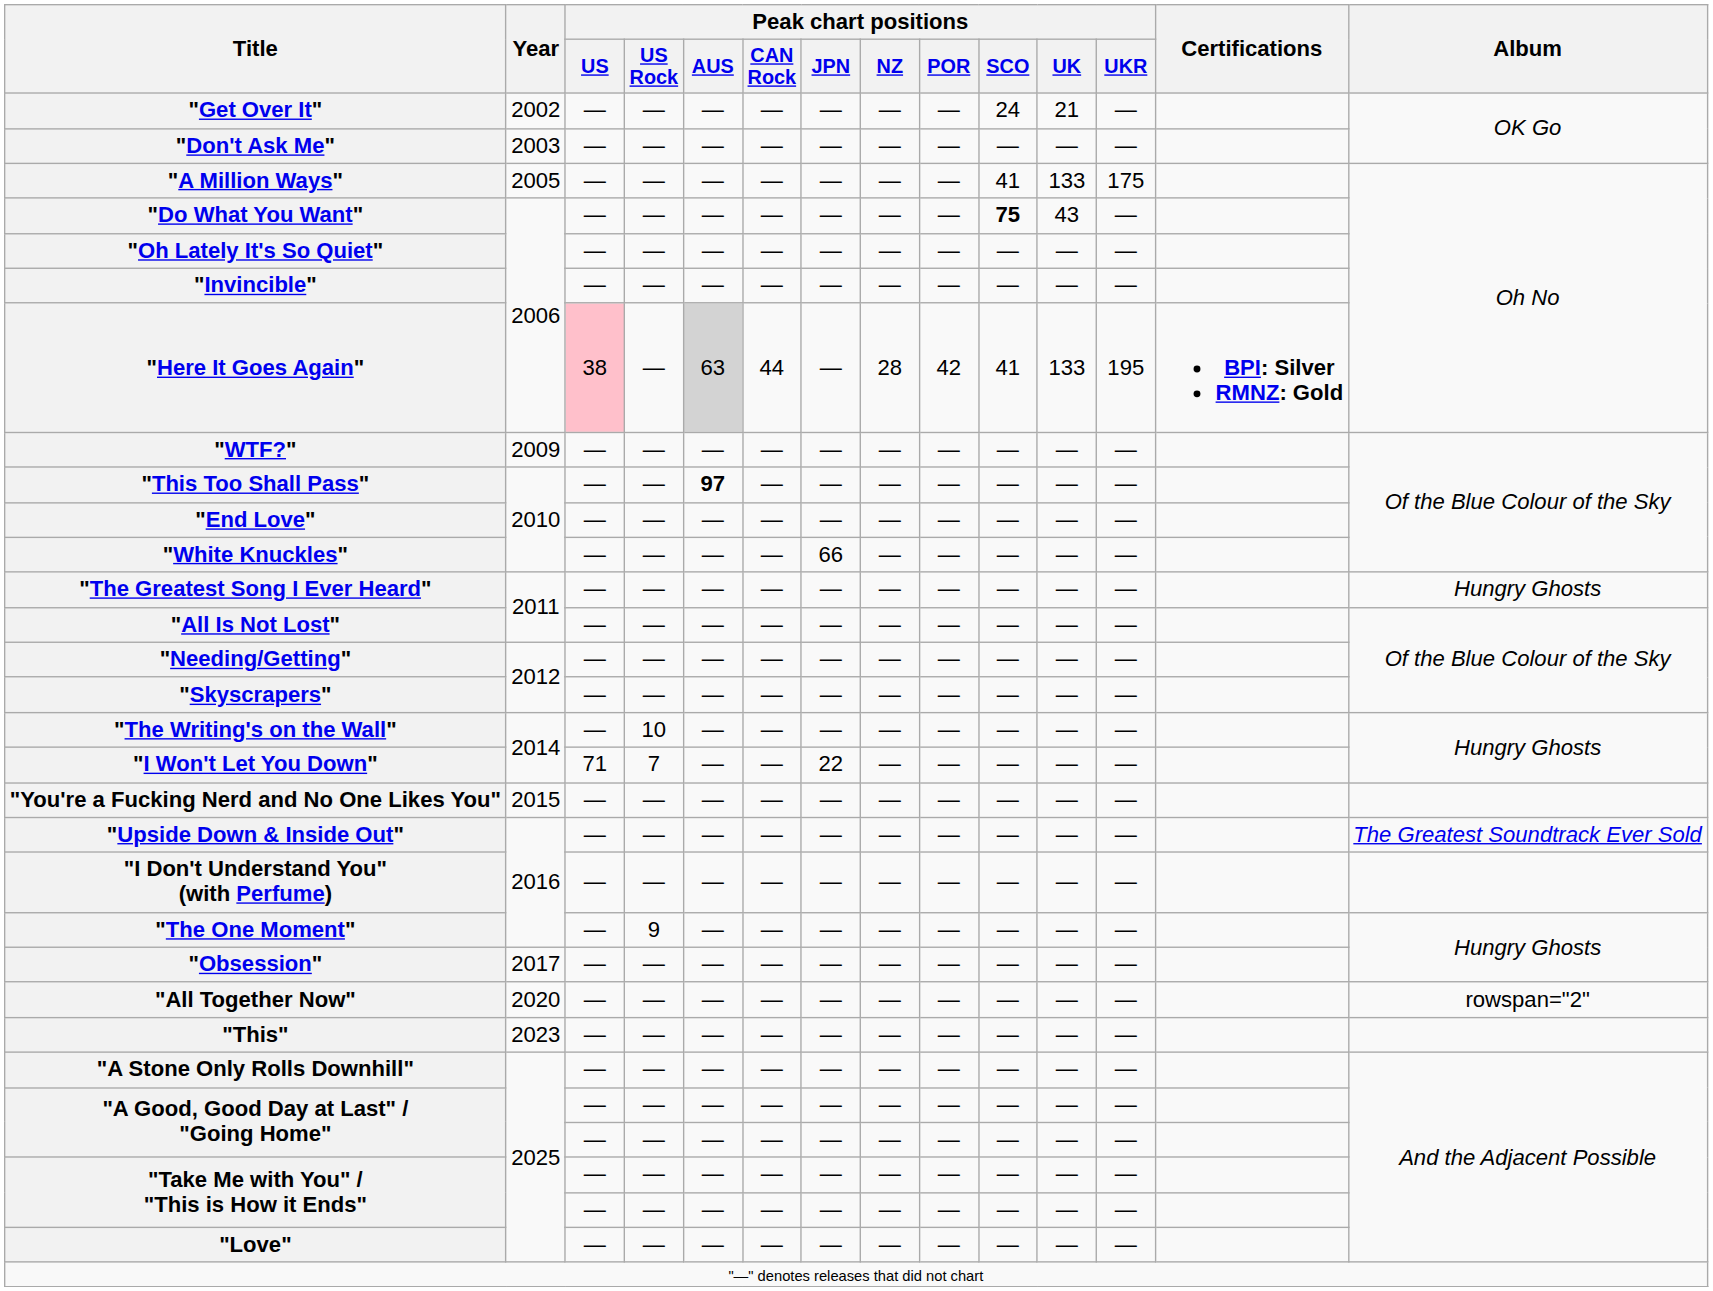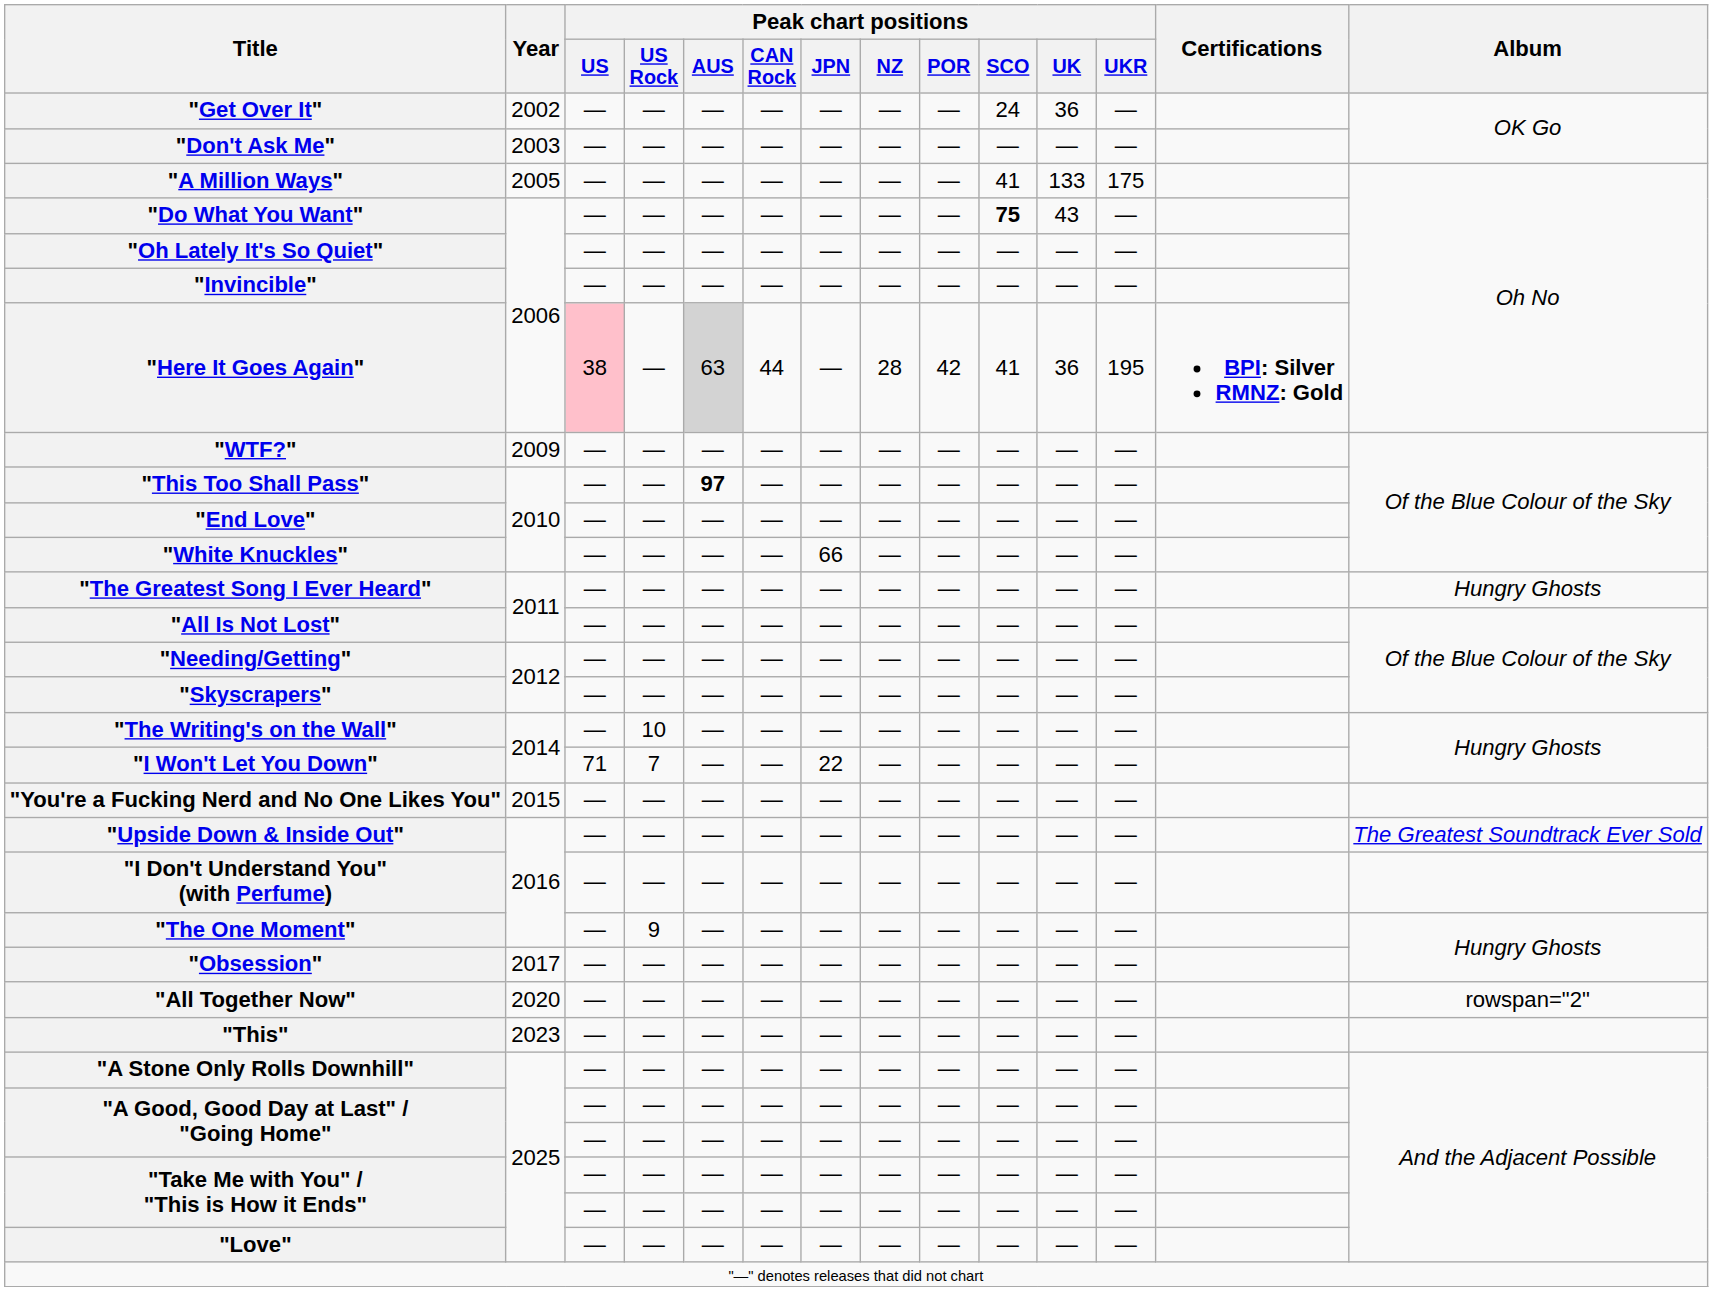"Get Over It" | Peak chart positions / UK: 21 -> 36
"Here It Goes Again" | Peak chart positions / UK: 133 -> 36
